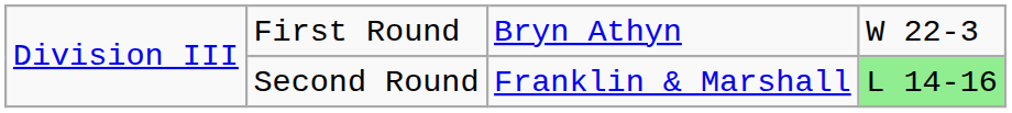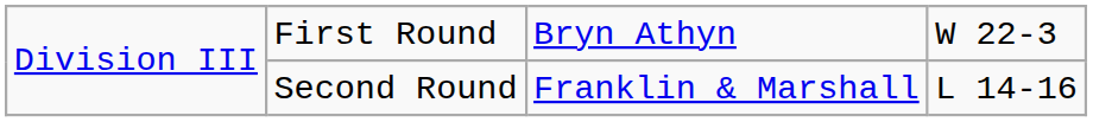Division III / Second Round | column 4: lightgreen background -> no background
